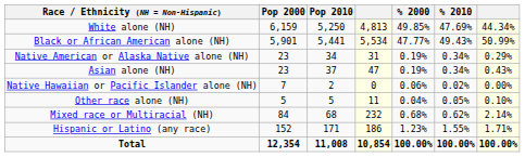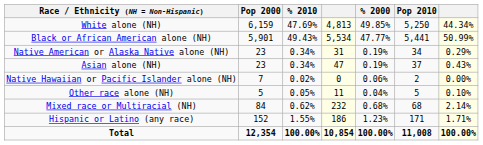columns swapped: Pop 2010 <-> % 2010
